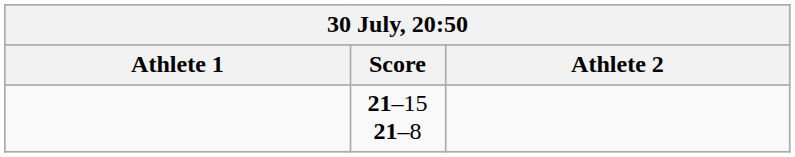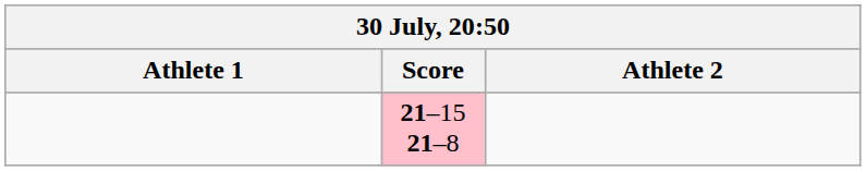row 3 | Score: no background -> pink background
